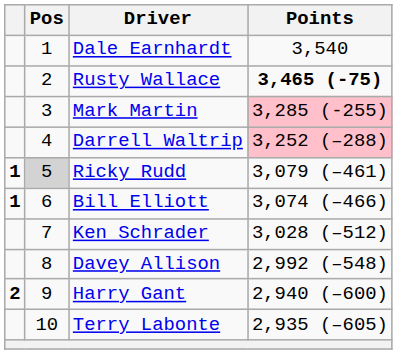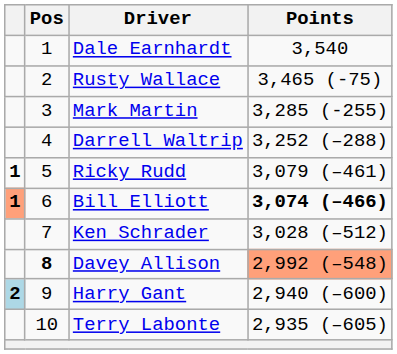Rusty Wallace | Points: bold -> normal
Mark Martin | Points: pink background -> no background
Darrell Waltrip | Points: pink background -> no background
Ricky Rudd | Pos: lightgrey background -> no background
Bill Elliott | column 1: no background -> lightsalmon background
Bill Elliott | Points: normal -> bold
Davey Allison | Pos: normal -> bold
Davey Allison | Points: no background -> lightsalmon background
Harry Gant | column 1: no background -> lightblue background
